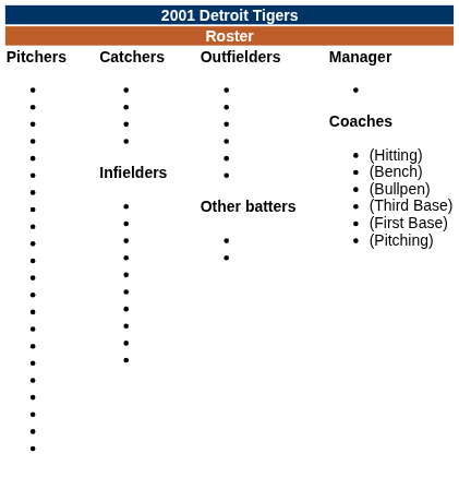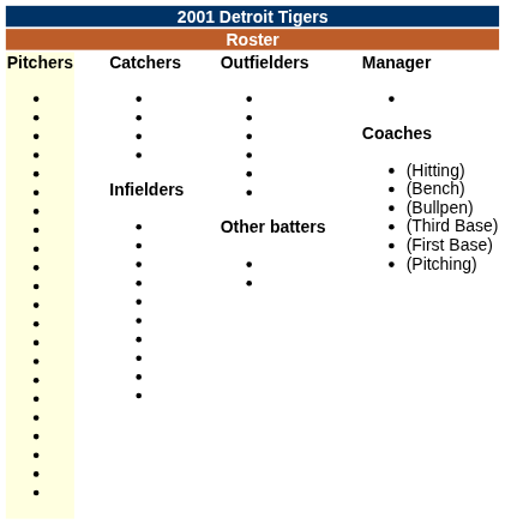Pitchers | column 1: no background -> lightyellow background
